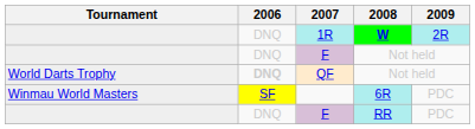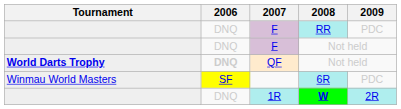rows swapped: 1R <-> F / RR
QF | Tournament: normal -> bold
